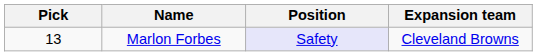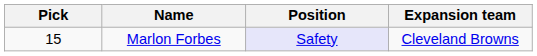Marlon Forbes | Pick: 13 -> 15
